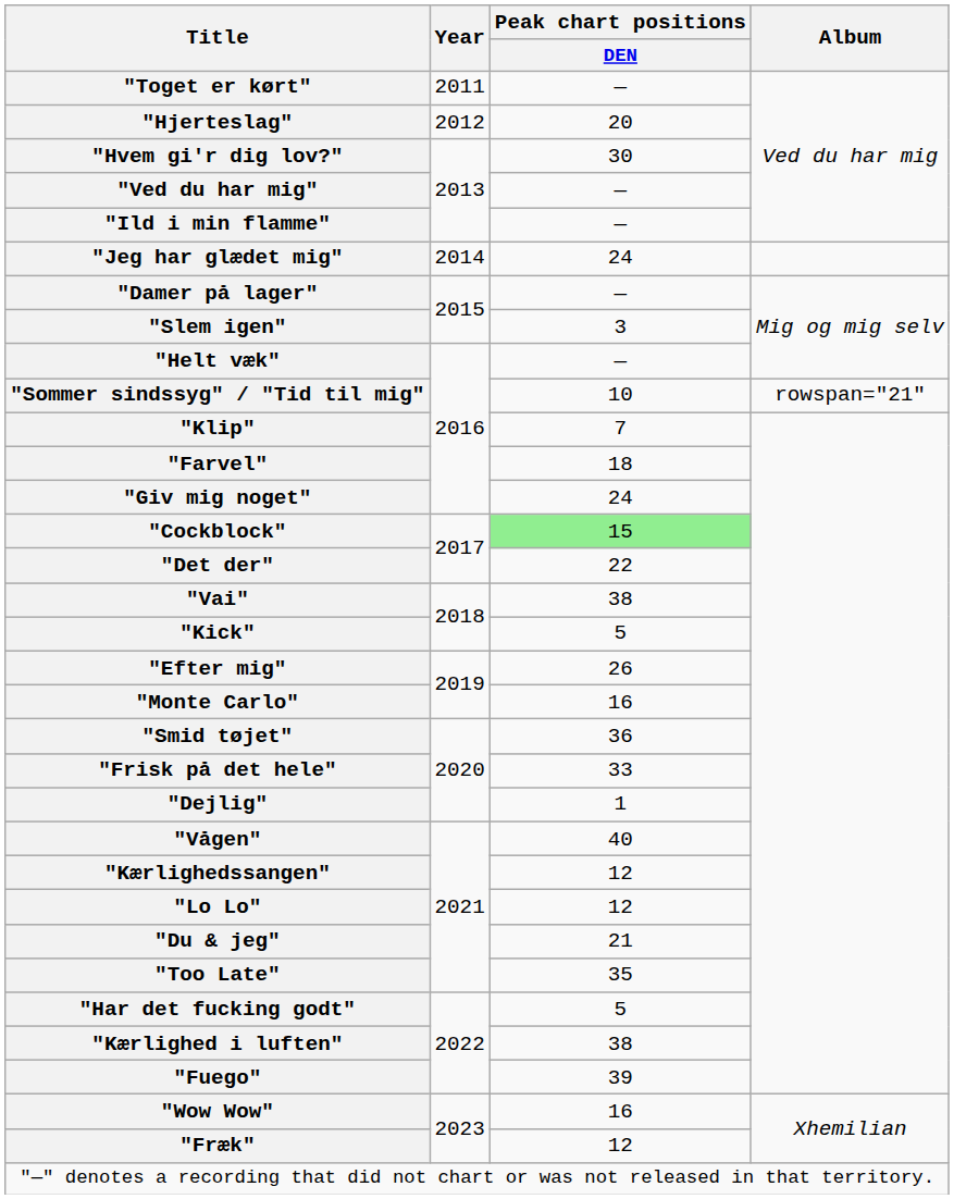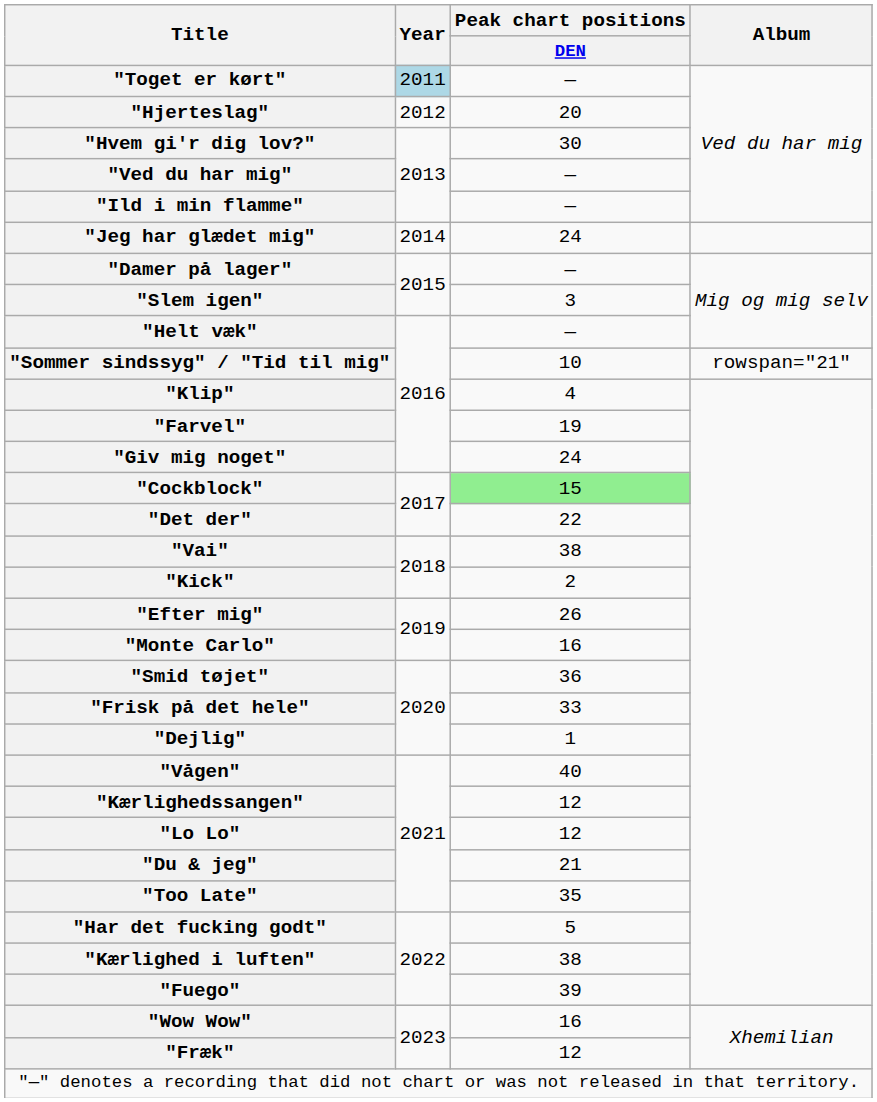"Toget er kørt" | Year: no background -> lightblue background
"Klip" | Peak chart positions / DEN: 7 -> 4
"Farvel" | Peak chart positions / DEN: 18 -> 19
"Kick" | Peak chart positions / DEN: 5 -> 2
